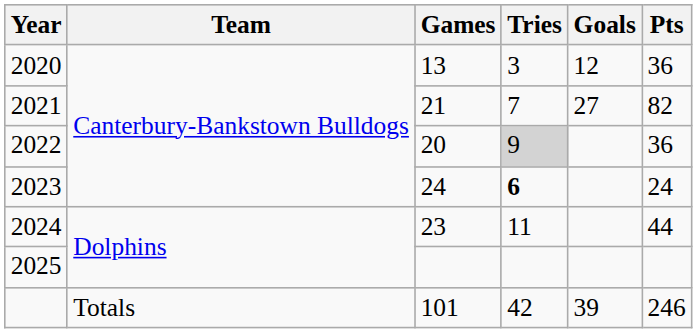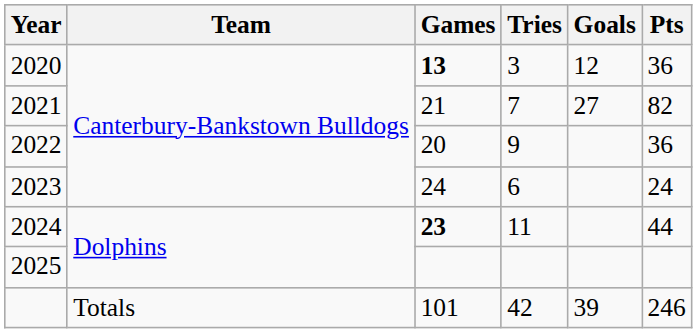2020 | Games: normal -> bold
2022 | Tries: lightgrey background -> no background
2023 | Tries: bold -> normal
2024 | Games: normal -> bold
